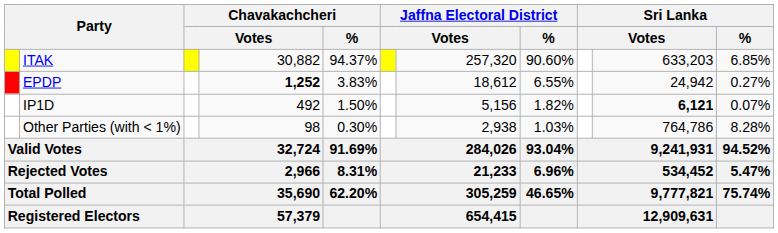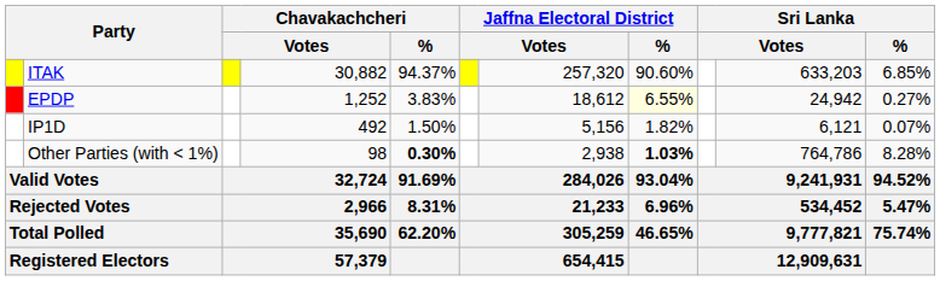EPDP | column 4: bold -> normal
EPDP | Jaffna Electoral District / %: no background -> lightyellow background
IP1D | column 10: bold -> normal
Other Parties (with < 1%) | Chavakachcheri / %: normal -> bold
Other Parties (with < 1%) | Jaffna Electoral District / %: normal -> bold
